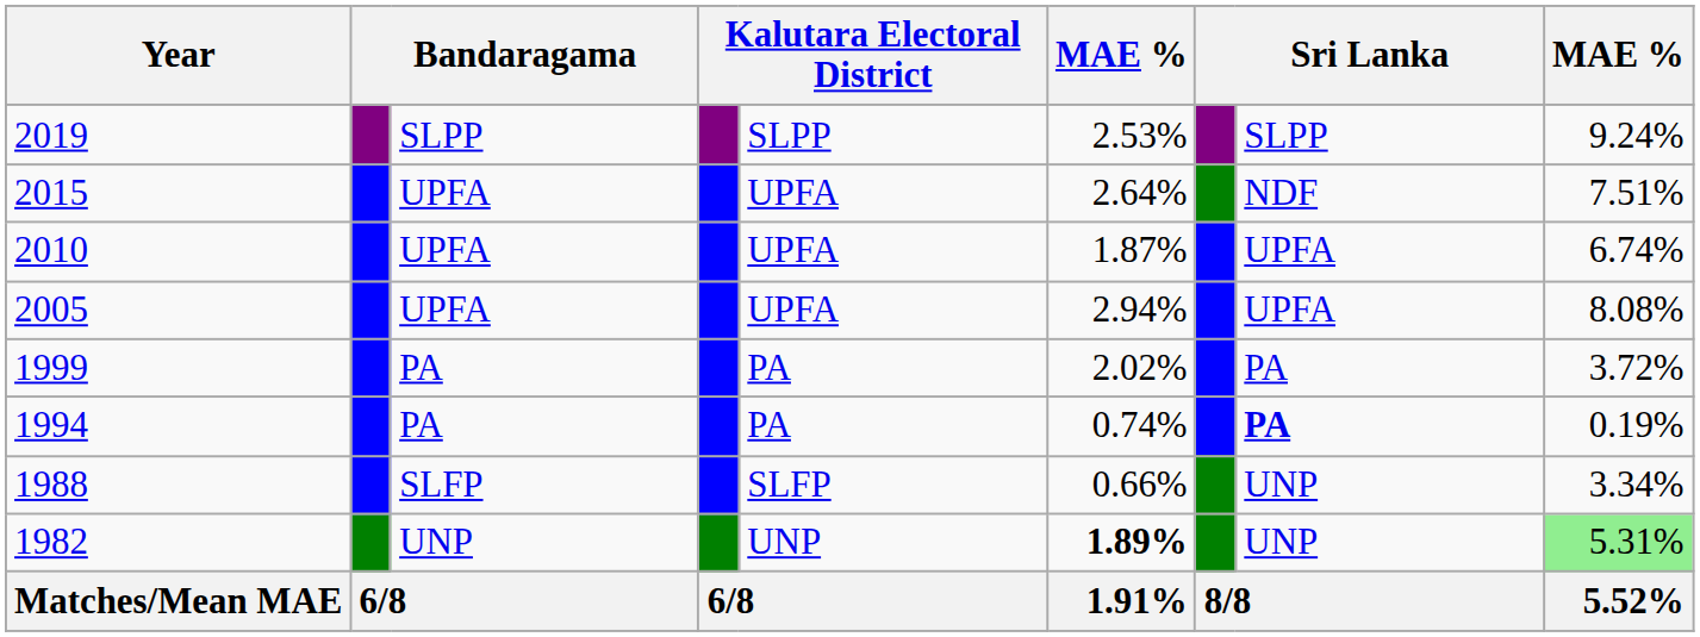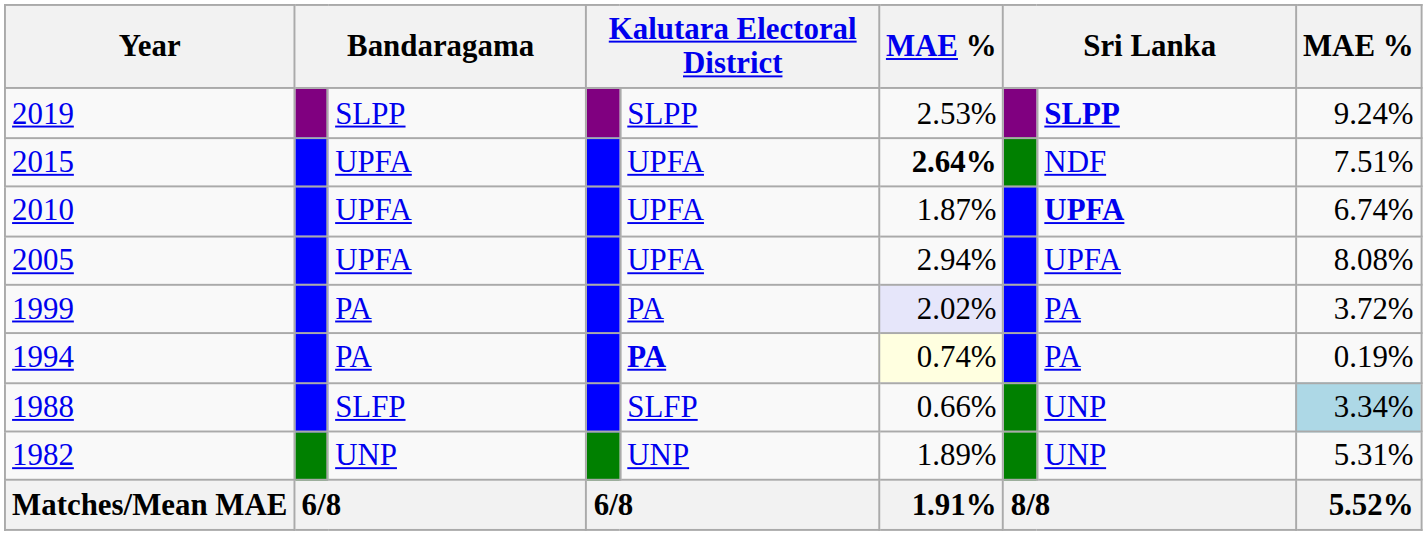2019 | column 8: normal -> bold
2015 | column 6: normal -> bold
2010 | column 8: normal -> bold
1999 | column 6: no background -> lavender background
1994 | column 5: normal -> bold
1994 | column 6: no background -> lightyellow background
1994 | column 8: bold -> normal
1988 | column 9: no background -> lightblue background
1982 | column 6: bold -> normal
1982 | column 9: lightgreen background -> no background
